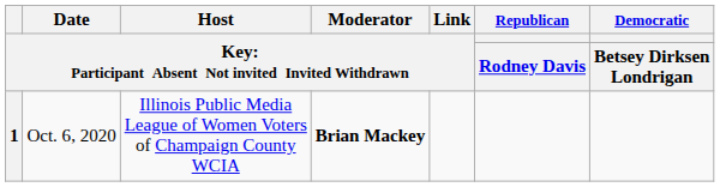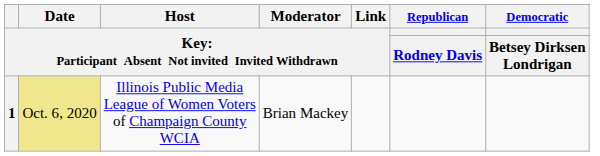1 | column 2: no background -> khaki background
1 | column 4: bold -> normal
